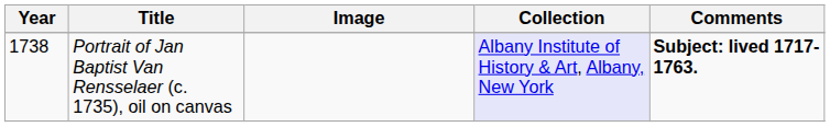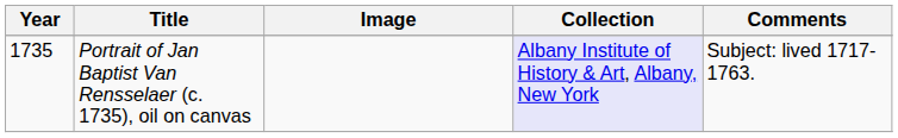row 2 | Year: 1738 -> 1735
row 2 | Comments: bold -> normal
